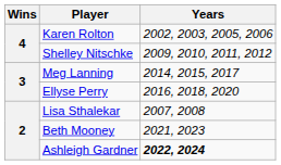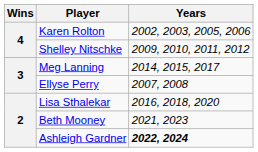Ellyse Perry | Years: 2016, 2018, 2020 -> 2007, 2008
Lisa Sthalekar | Years: 2007, 2008 -> 2016, 2018, 2020
